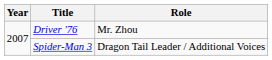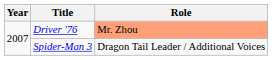Driver '76 | Role: no background -> lightsalmon background
